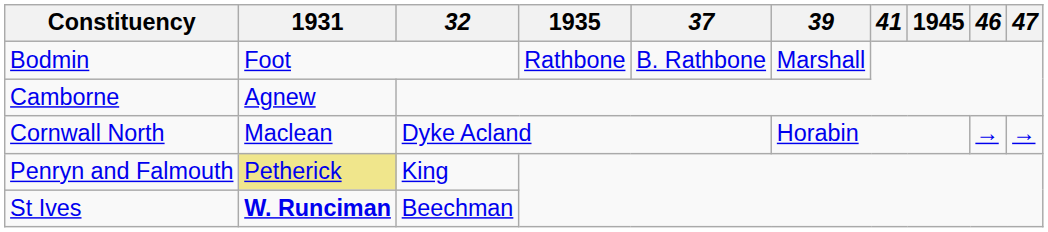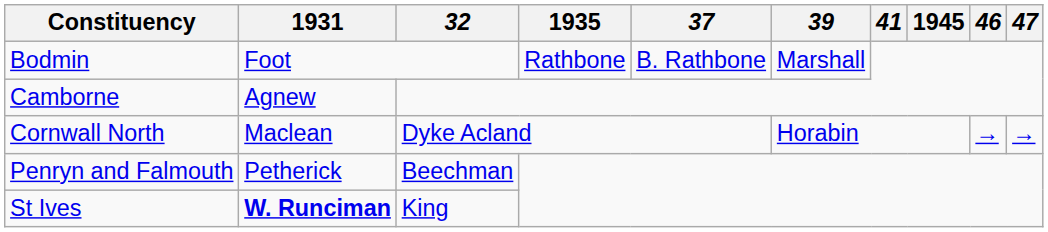Penryn and Falmouth | 1931: khaki background -> no background
Penryn and Falmouth | 32: King -> Beechman
St Ives | 32: Beechman -> King
